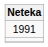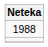row 2 | column 1: 1991 -> 1988
